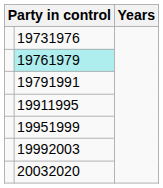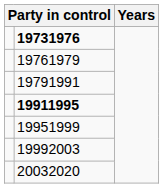19731976 | column 2: normal -> bold
19761979 | column 2: paleturquoise background -> no background
19911995 | column 2: normal -> bold
